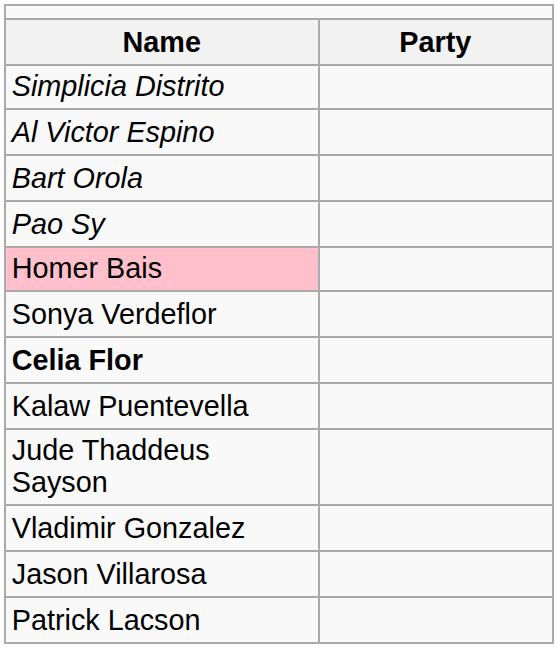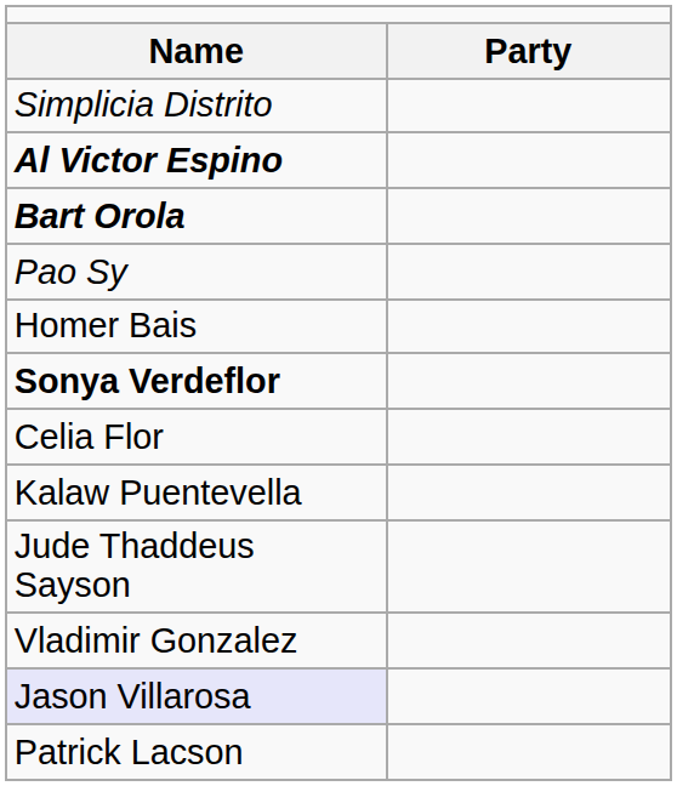Al Victor Espino | column 1: normal -> bold
Bart Orola | column 1: normal -> bold
Homer Bais | column 1: pink background -> no background
Sonya Verdeflor | column 1: normal -> bold
Celia Flor | column 1: bold -> normal
Jason Villarosa | column 1: no background -> lavender background
